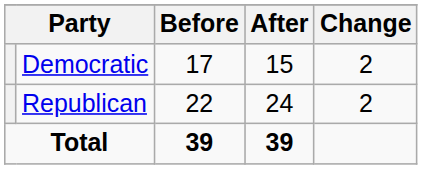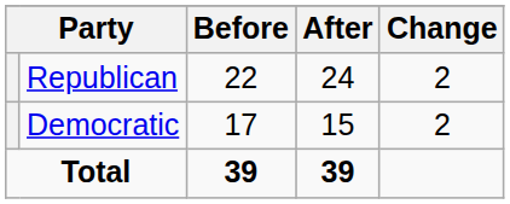rows swapped: Republican <-> Democratic
